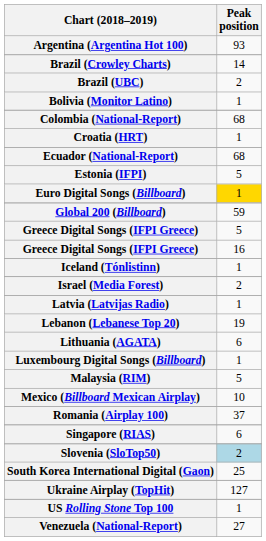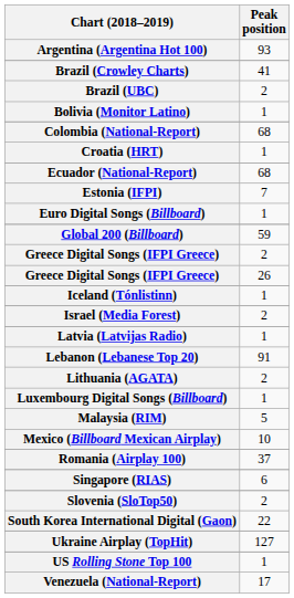row 3 | Peak position: 14 -> 41
row 9 | Peak position: 5 -> 7
row 10 | Peak position: gold background -> no background
row 12 | Peak position: 5 -> 2
row 13 | Peak position: 16 -> 26
row 17 | Peak position: 19 -> 91
row 18 | Peak position: 6 -> 2
row 24 | Peak position: lightblue background -> no background
row 25 | Peak position: 25 -> 22
row 28 | Peak position: 27 -> 17
